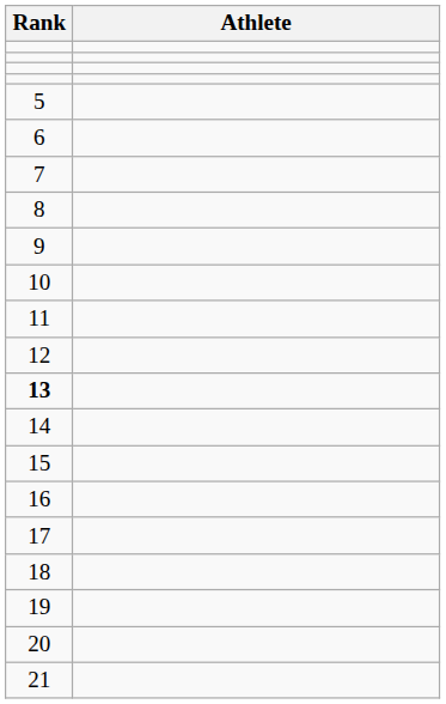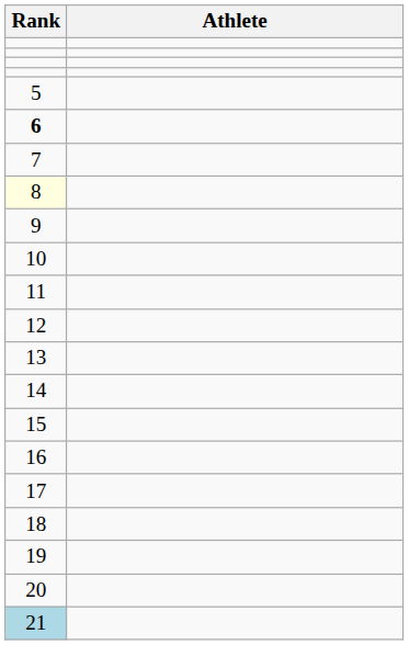row 7 | Rank: normal -> bold
row 9 | Rank: no background -> lightyellow background
row 14 | Rank: bold -> normal
row 22 | Rank: no background -> lightblue background
